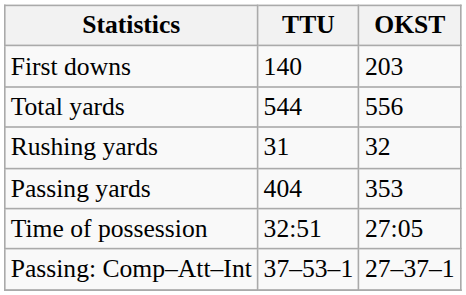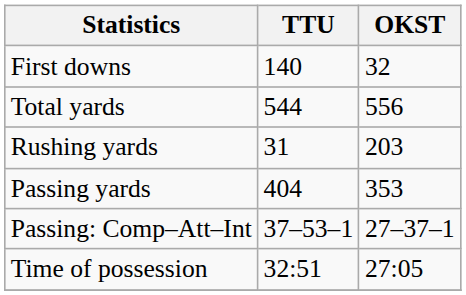First downs | OKST: 203 -> 32
Rushing yards | OKST: 32 -> 203
rows swapped: Passing: Comp–Att–Int <-> Time of possession
